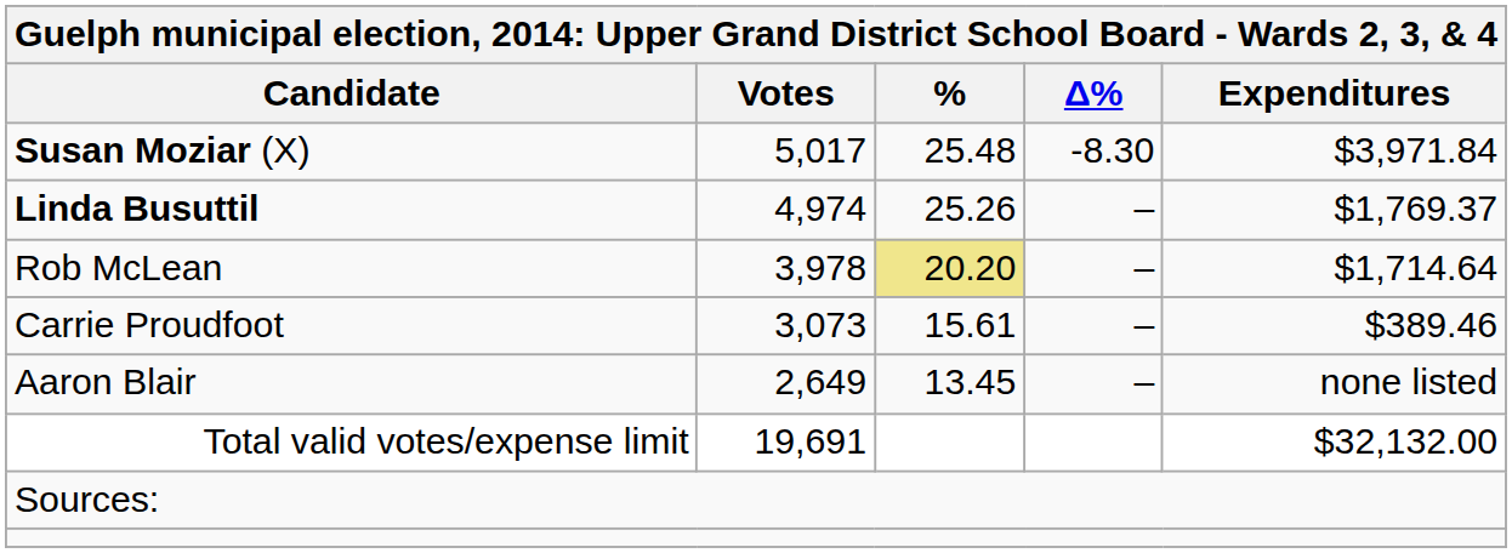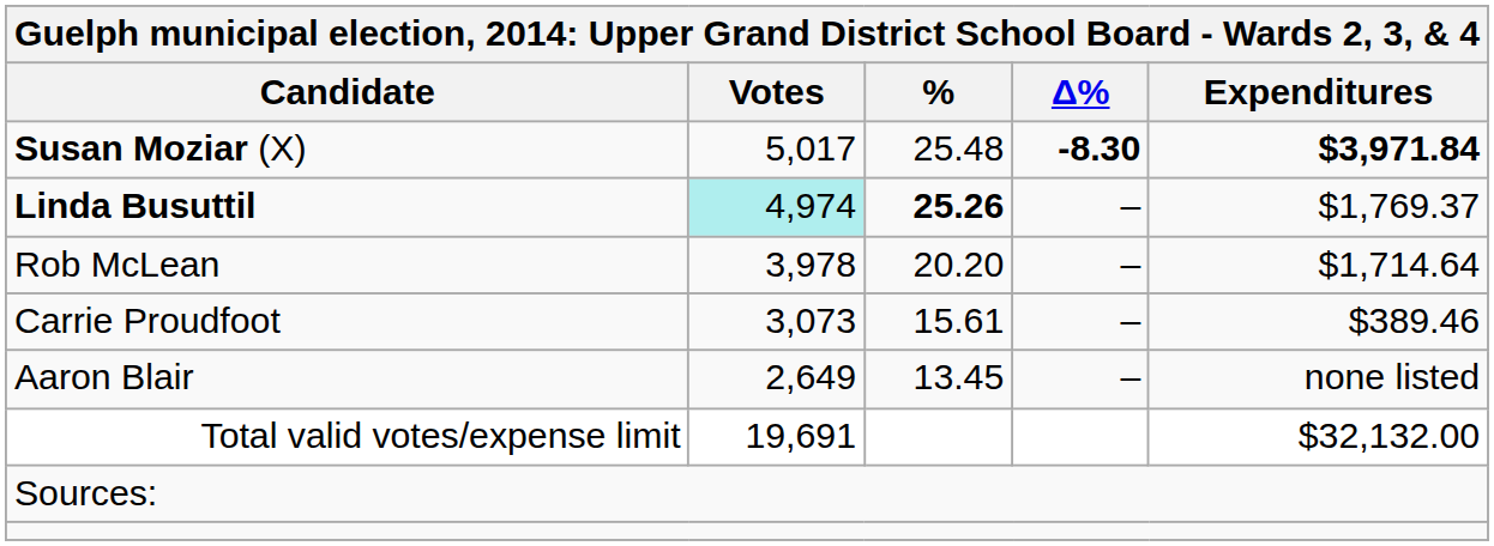Susan Moziar (X) | Δ%: normal -> bold
Susan Moziar (X) | Expenditures: normal -> bold
Linda Busuttil | Votes: no background -> paleturquoise background
Linda Busuttil | %: normal -> bold
Rob McLean | %: khaki background -> no background
